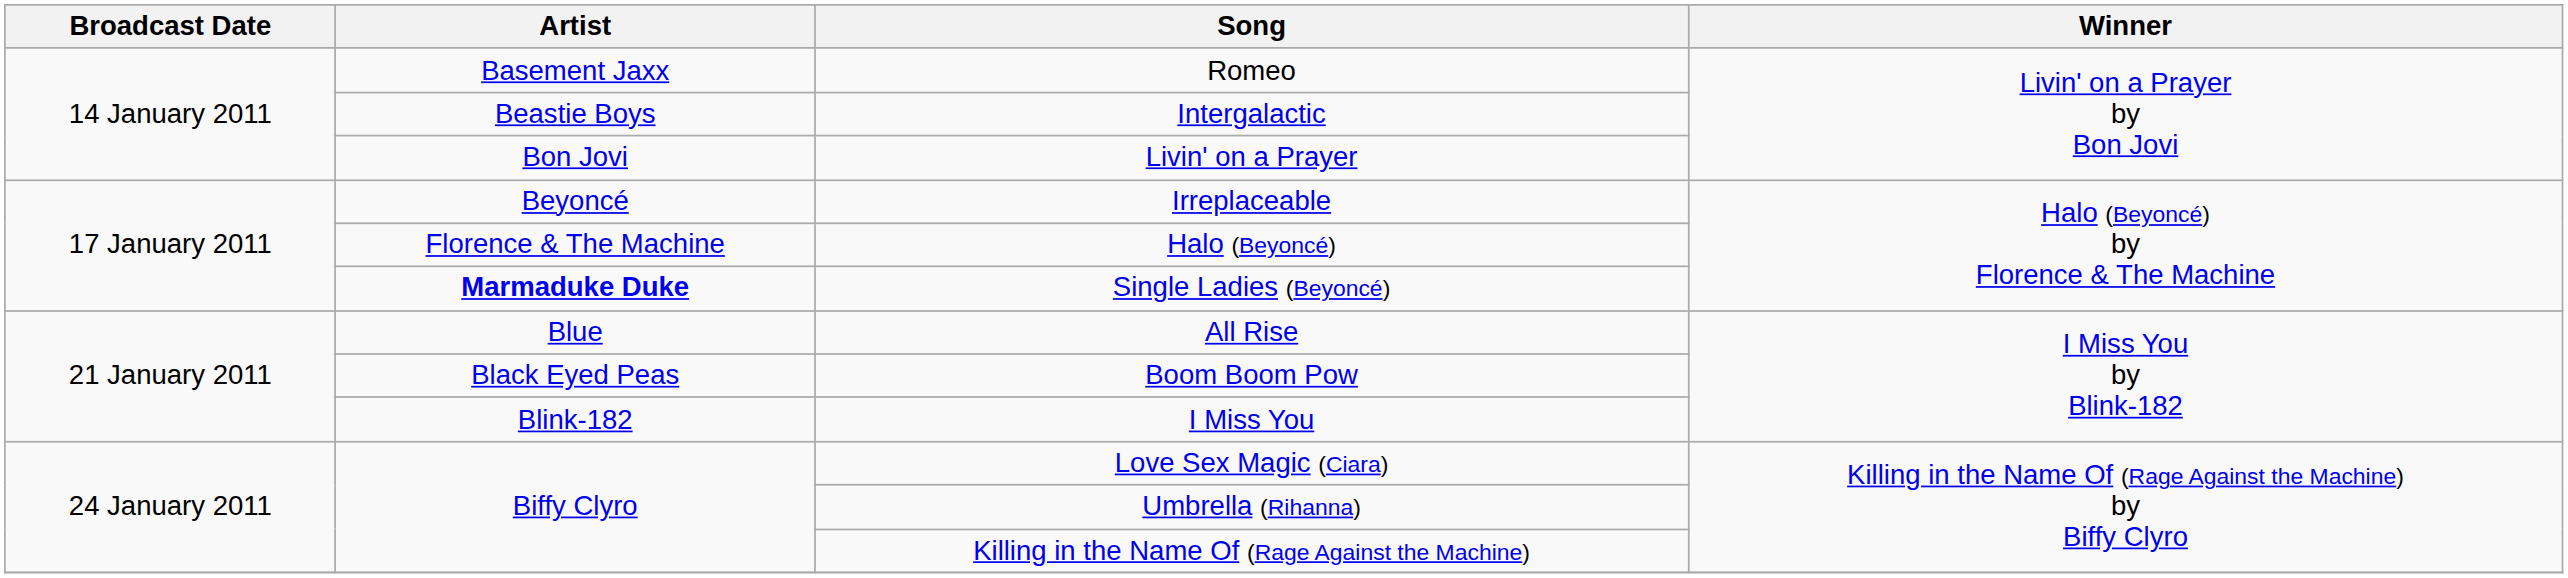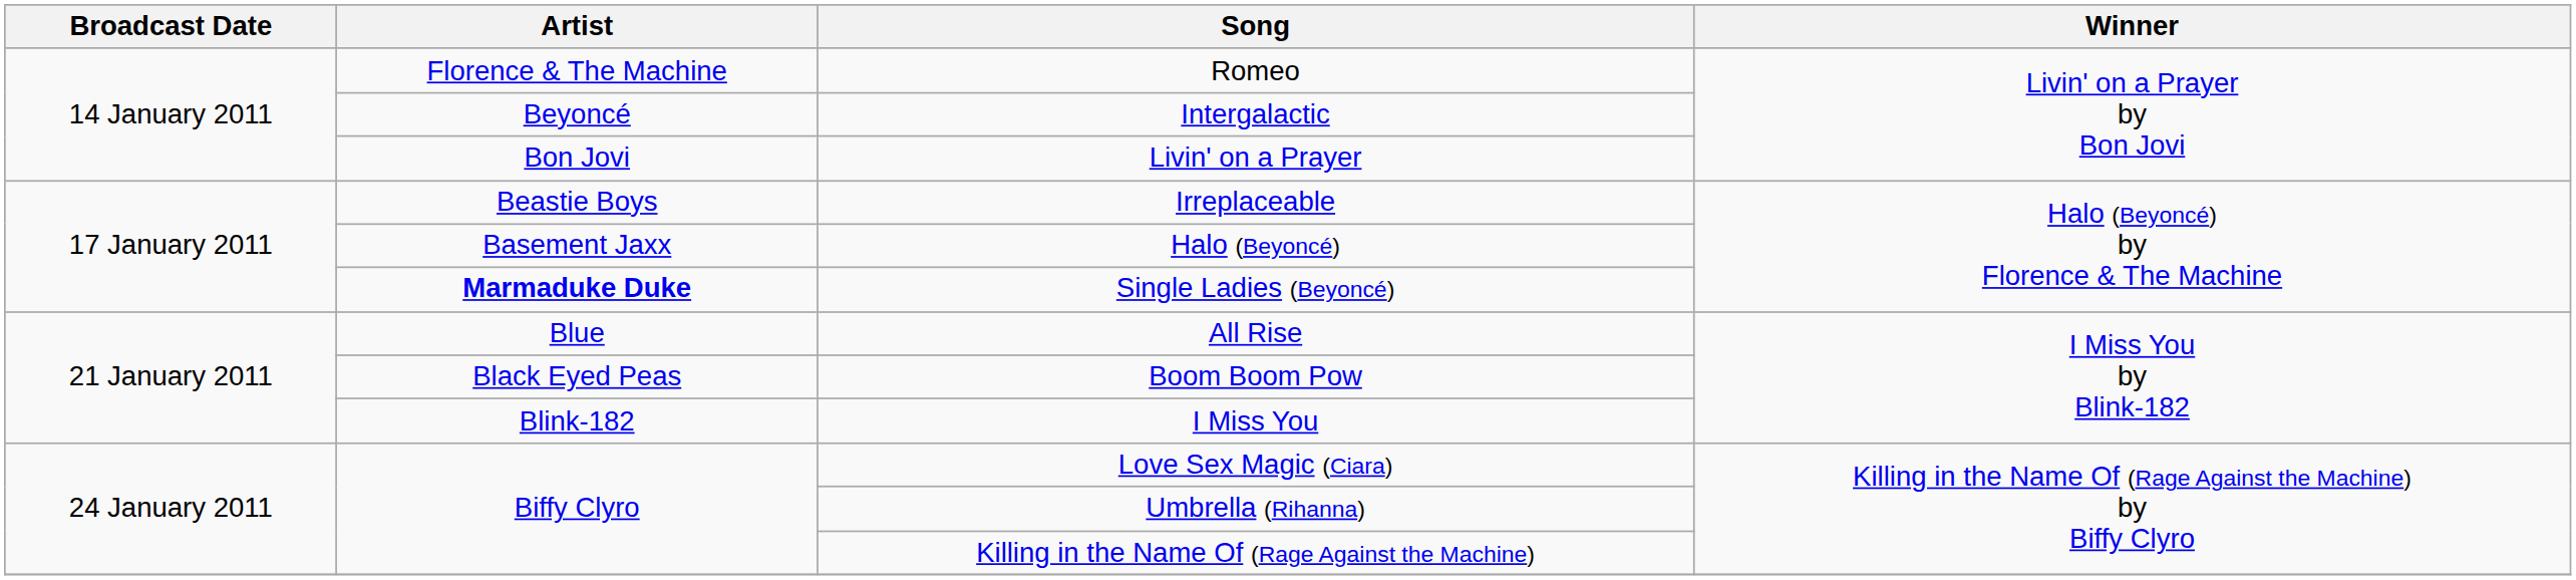Romeo | Artist: Basement Jaxx -> Florence & The Machine
Intergalactic | Artist: Beastie Boys -> Beyoncé
Irreplaceable | Artist: Beyoncé -> Beastie Boys
Halo (Beyoncé) | Artist: Florence & The Machine -> Basement Jaxx
